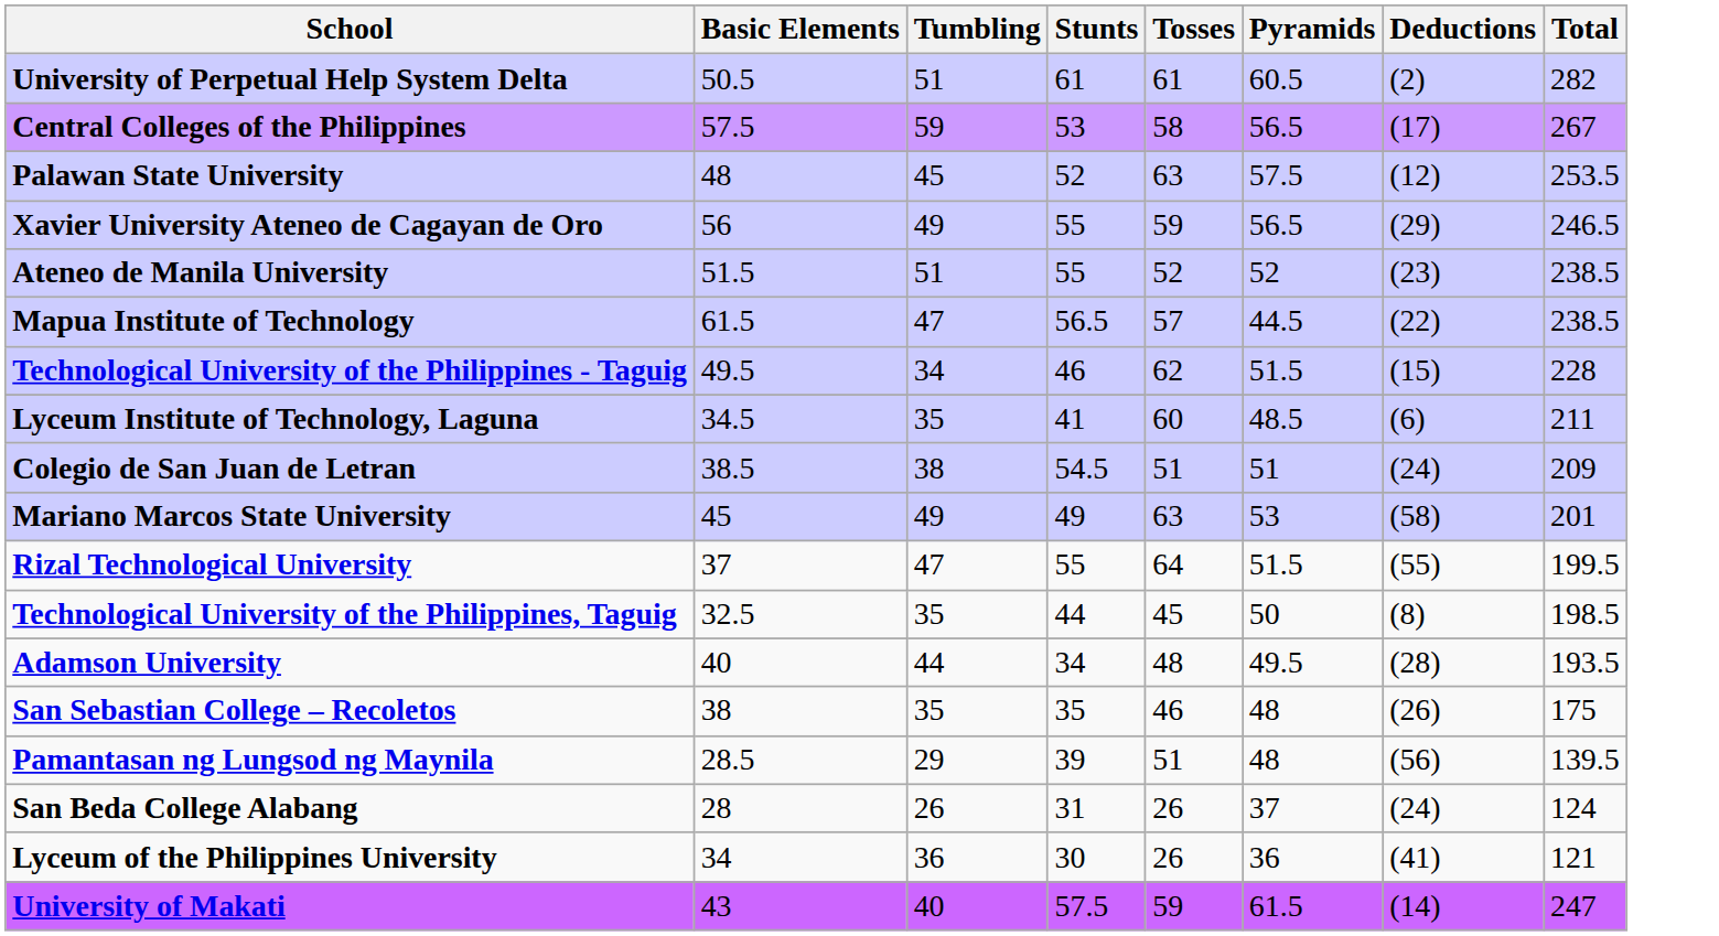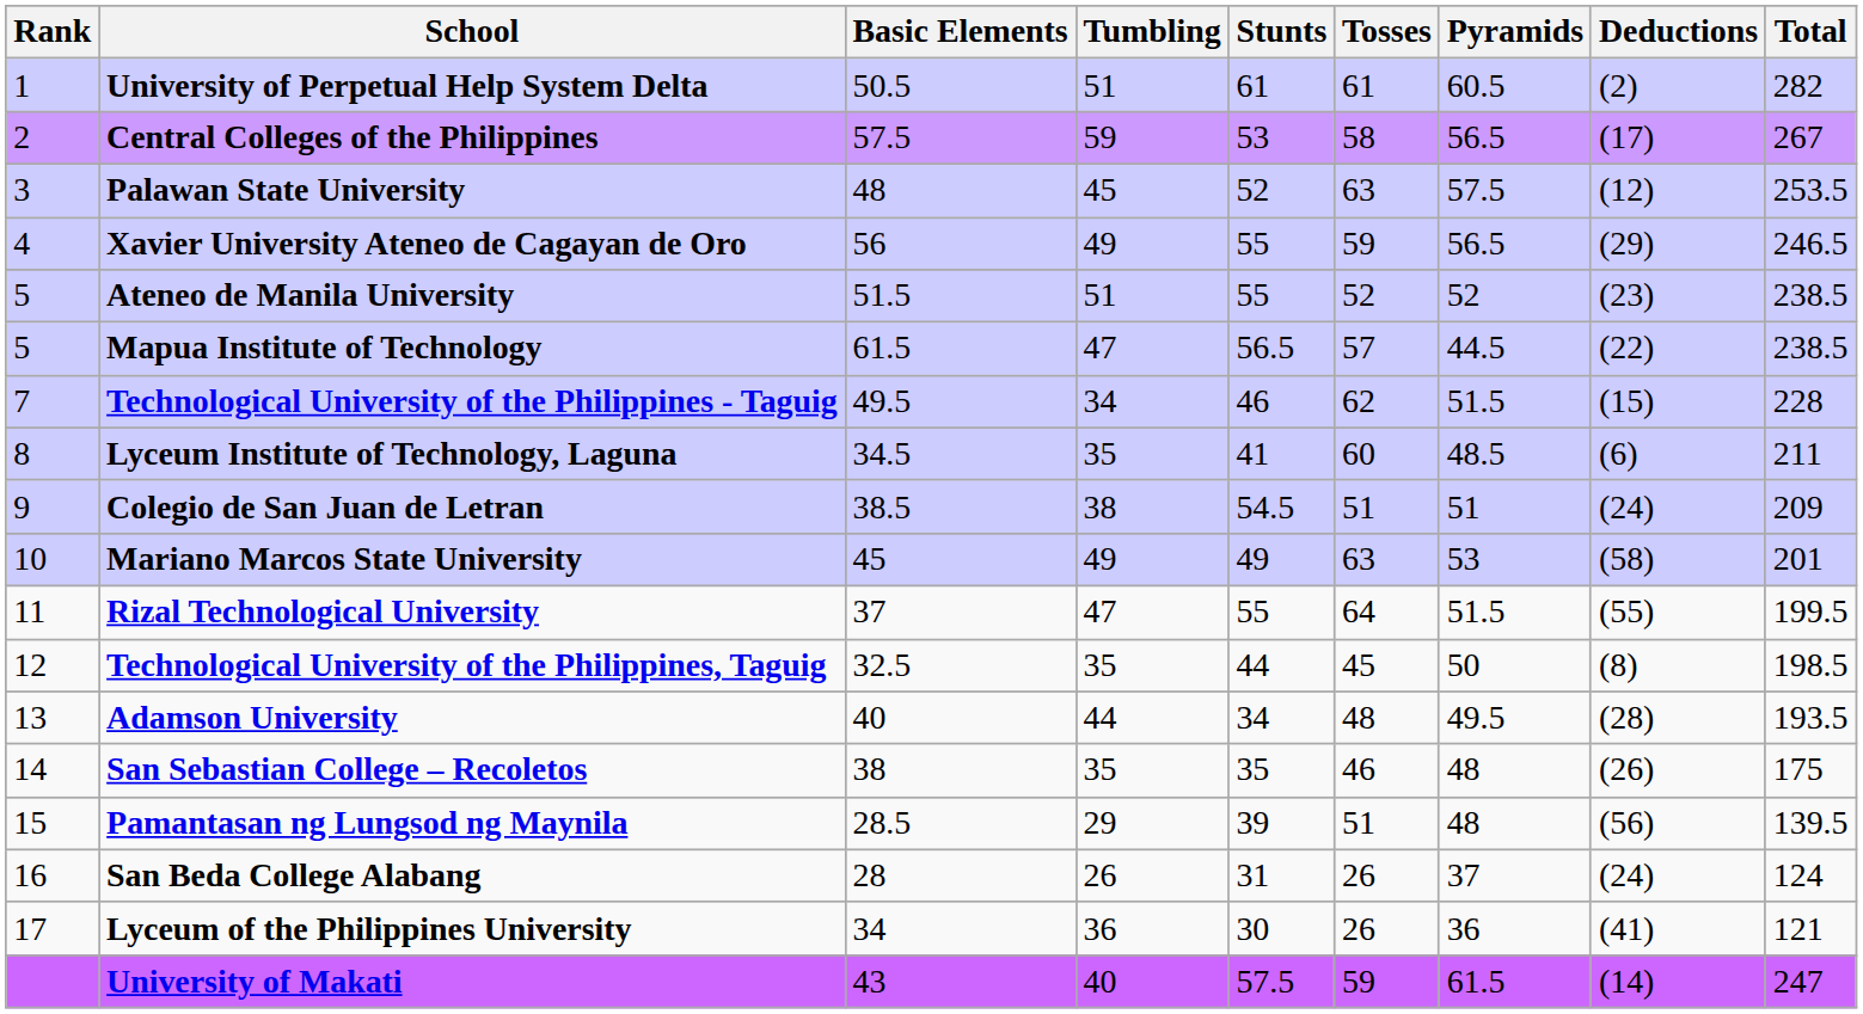+ column: Rank | 1 | 2 | 3 | 4 | 5 | 5 | 7 | 8 | 9 | 10 | 11 | 12 | 13 | 14 | 15 | 16 | 17
